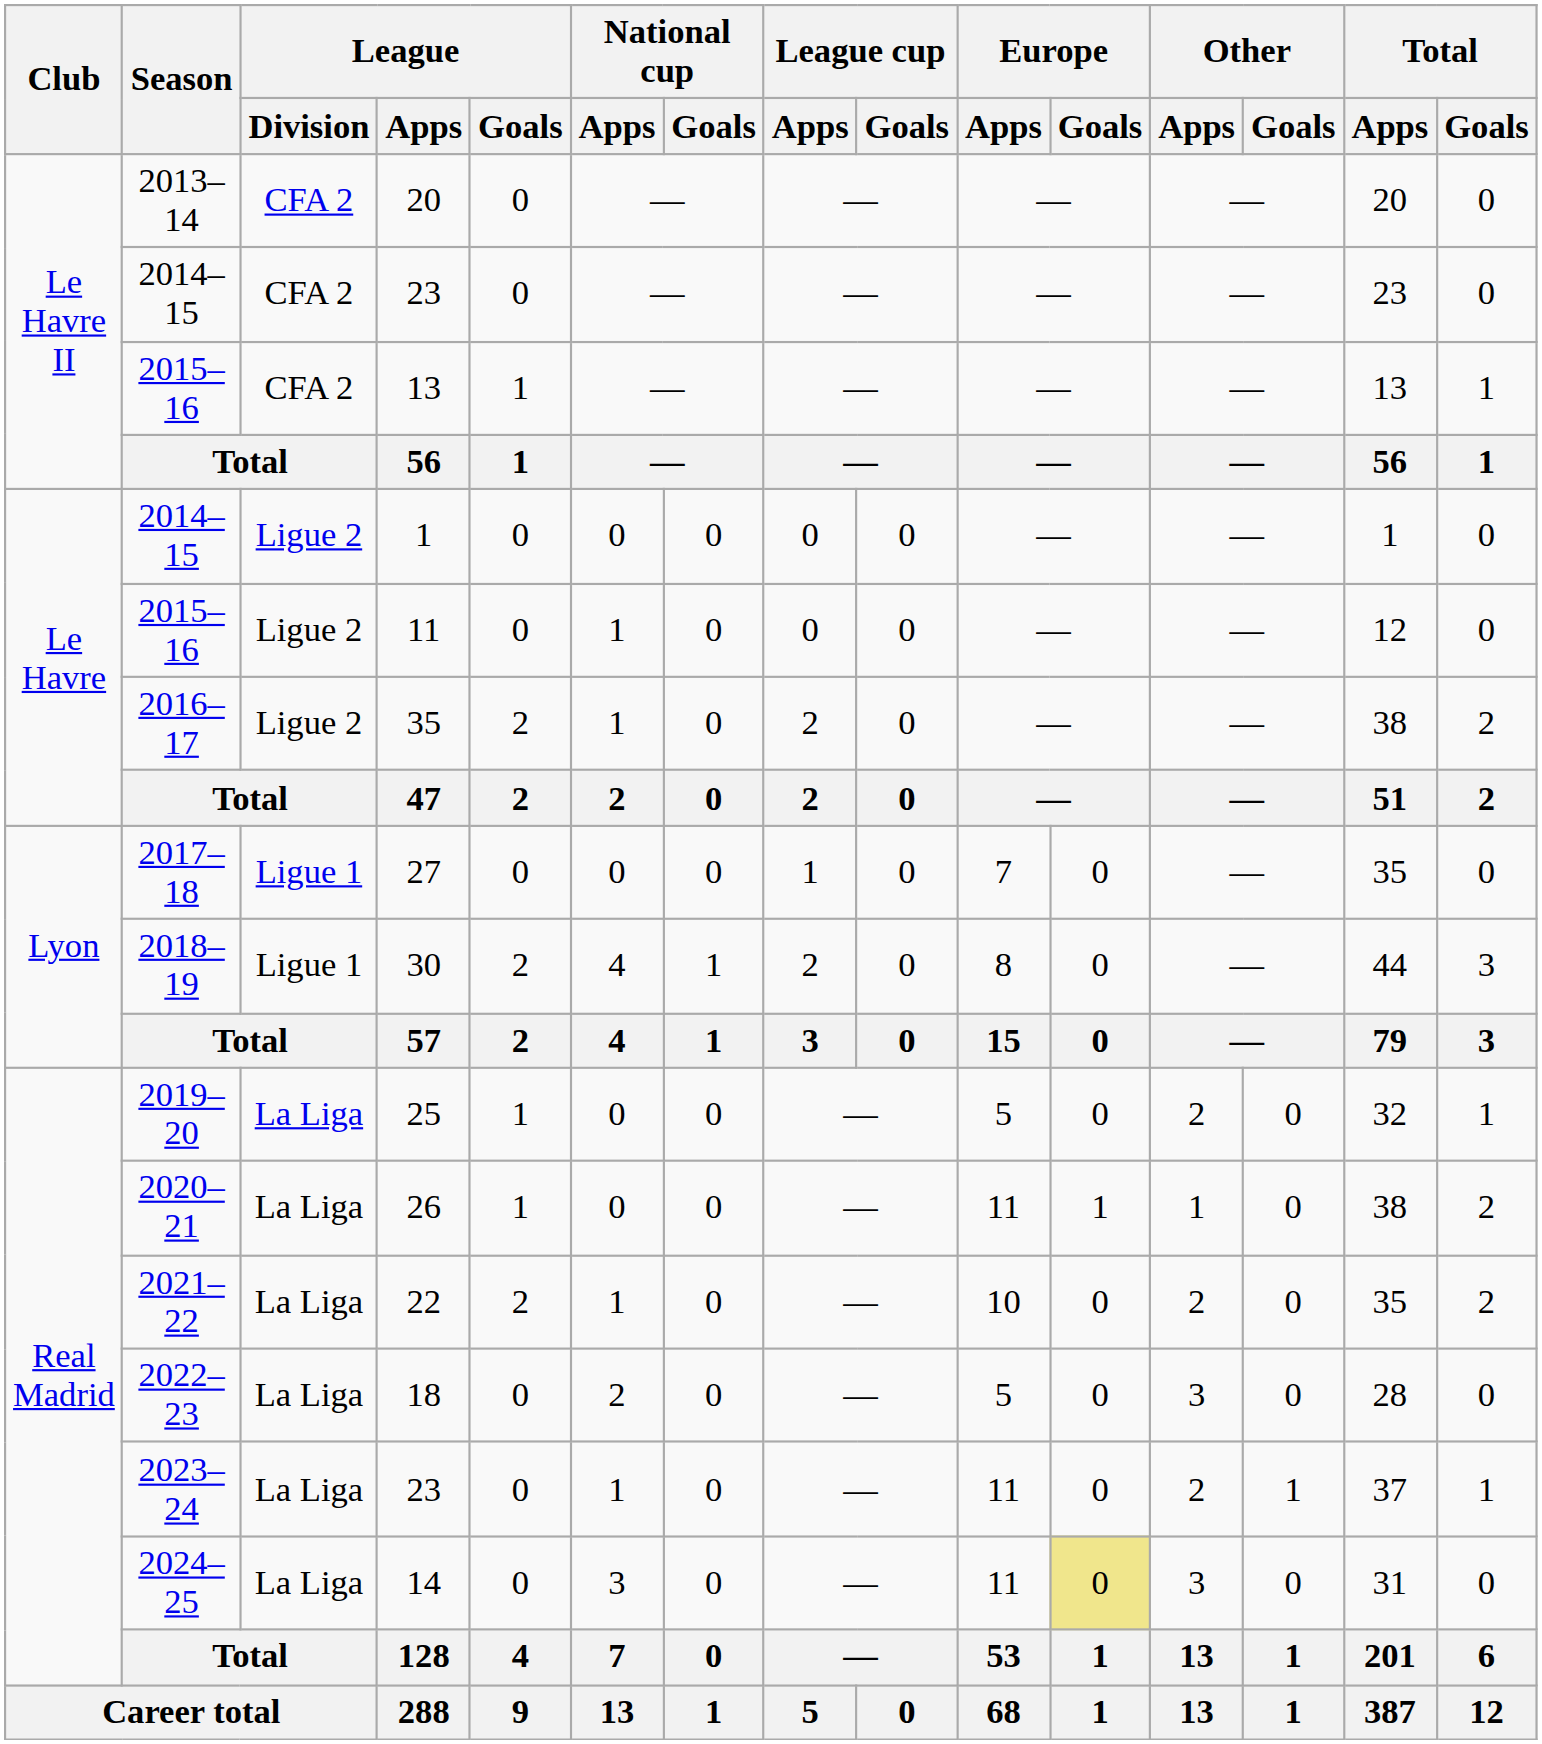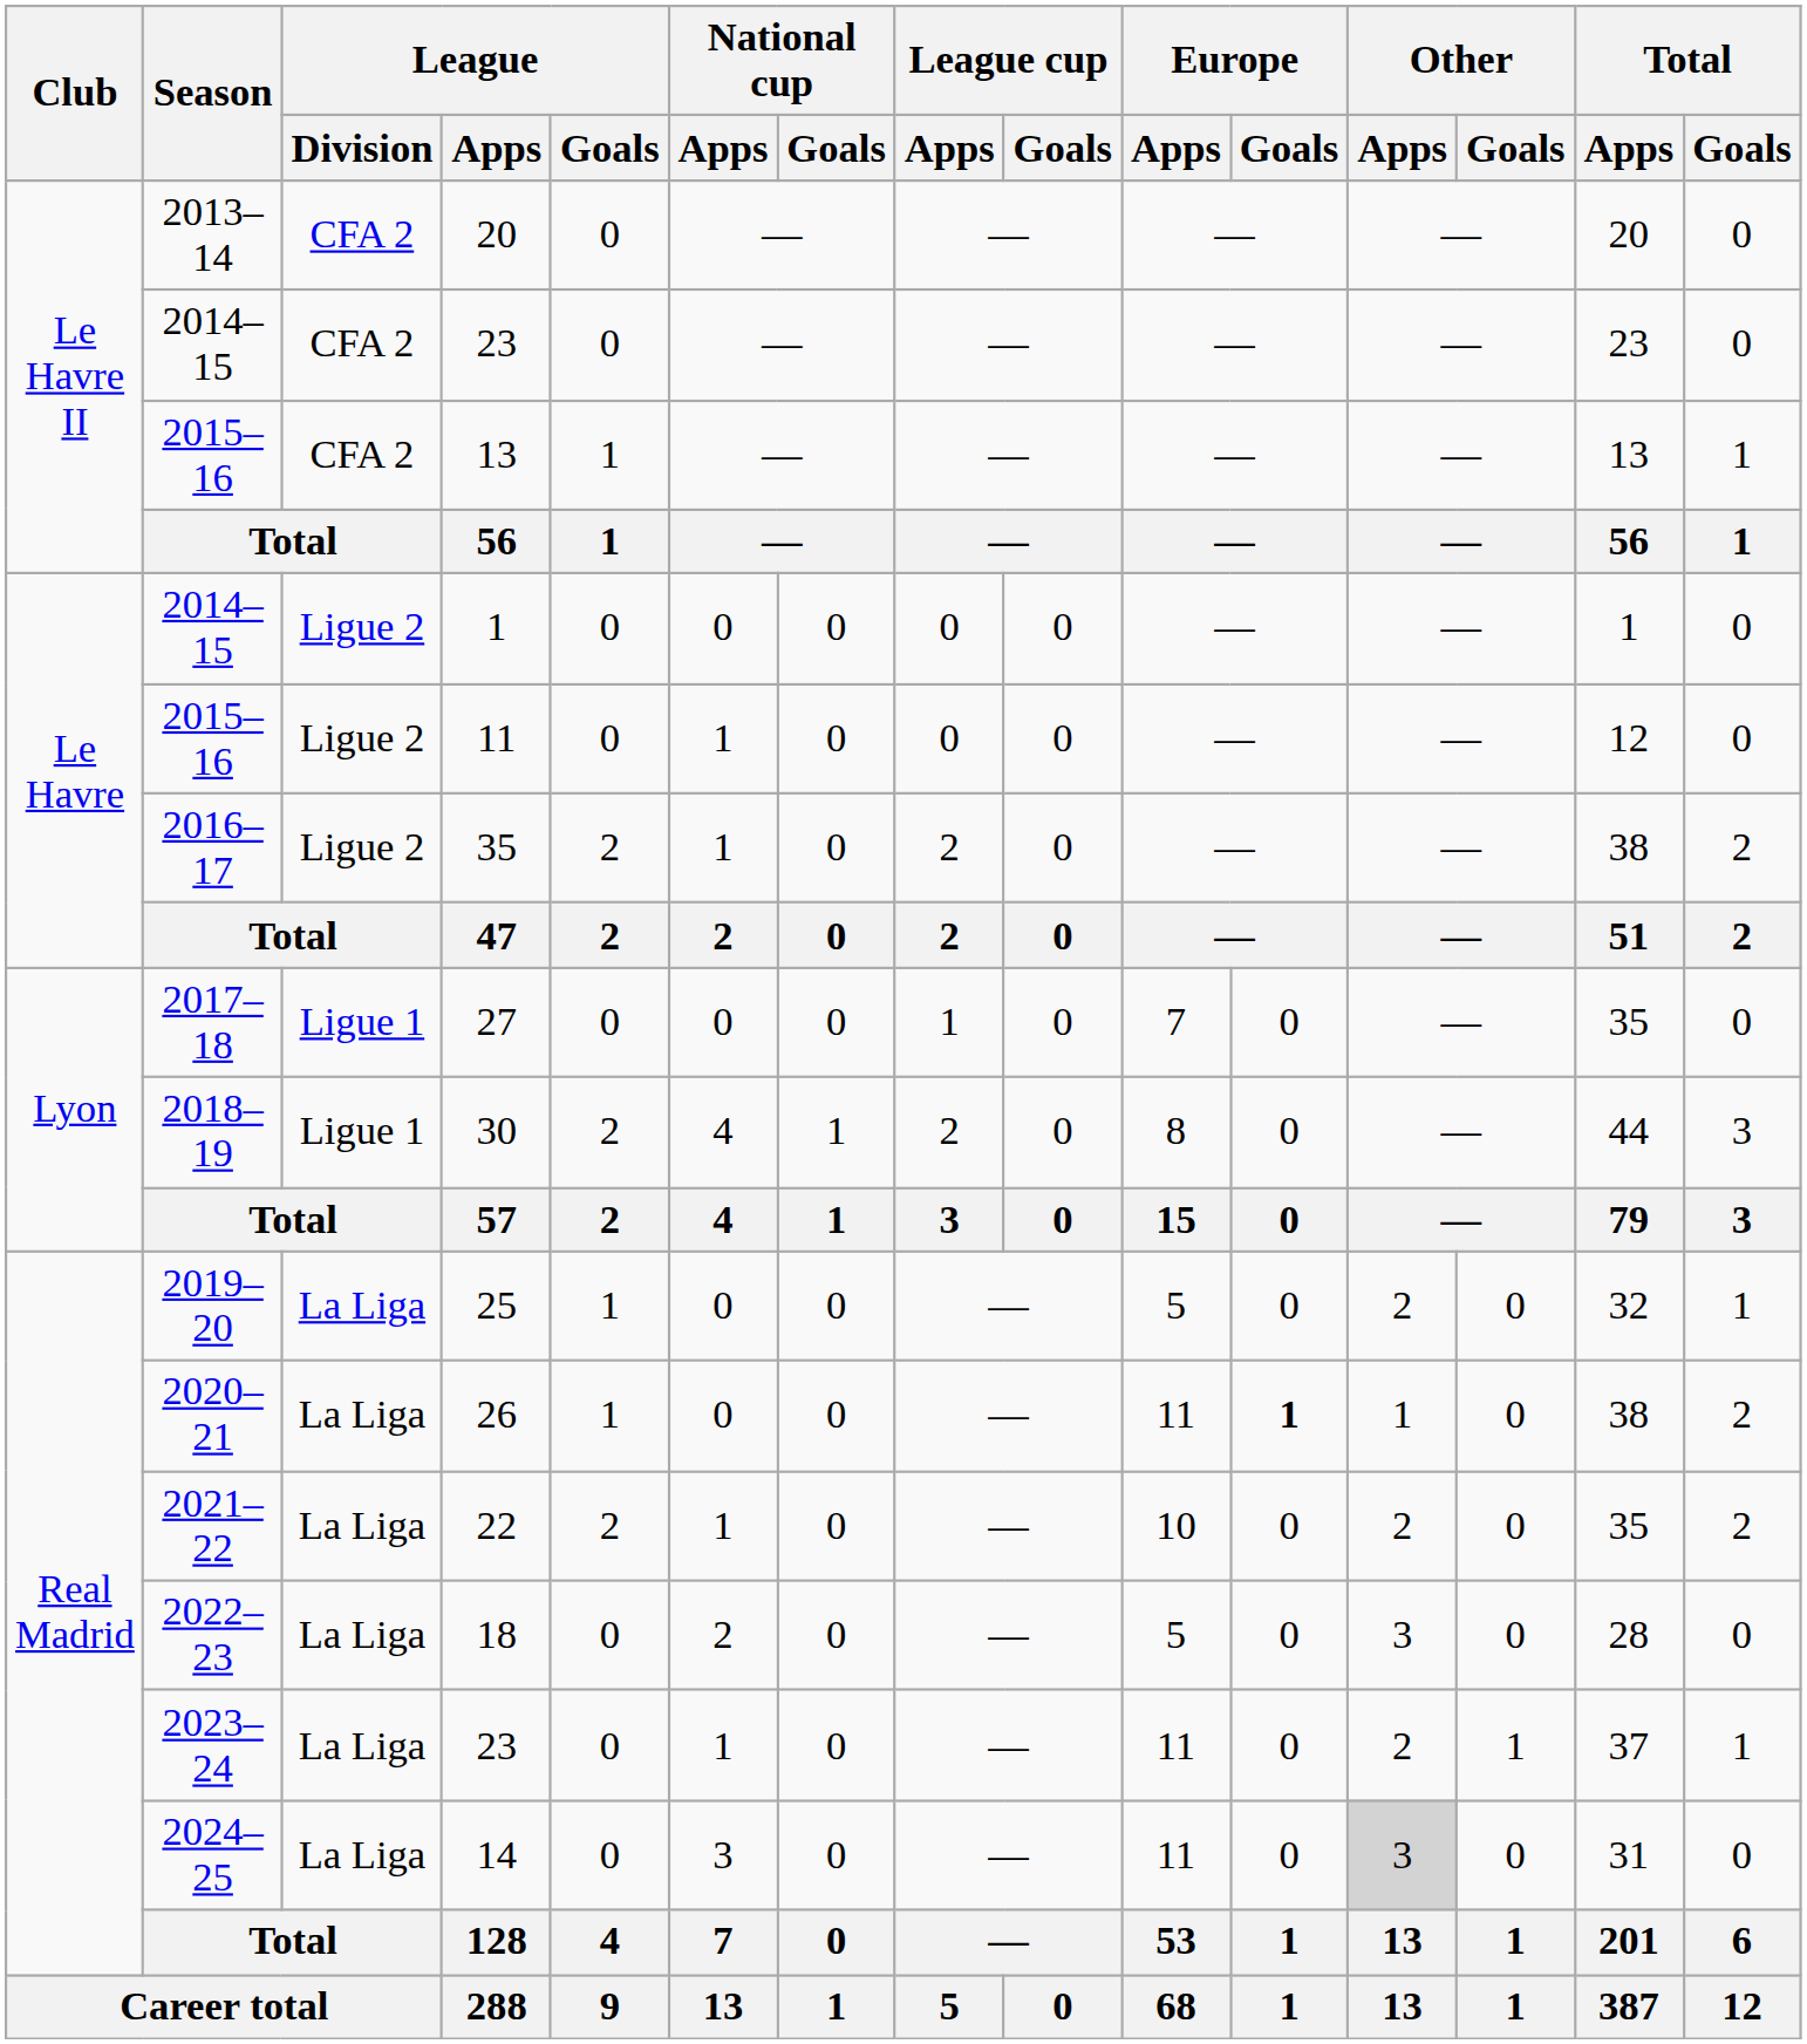26 | Europe / Goals: normal -> bold
14 | Europe / Goals: khaki background -> no background
14 | Other / Apps: no background -> lightgrey background
